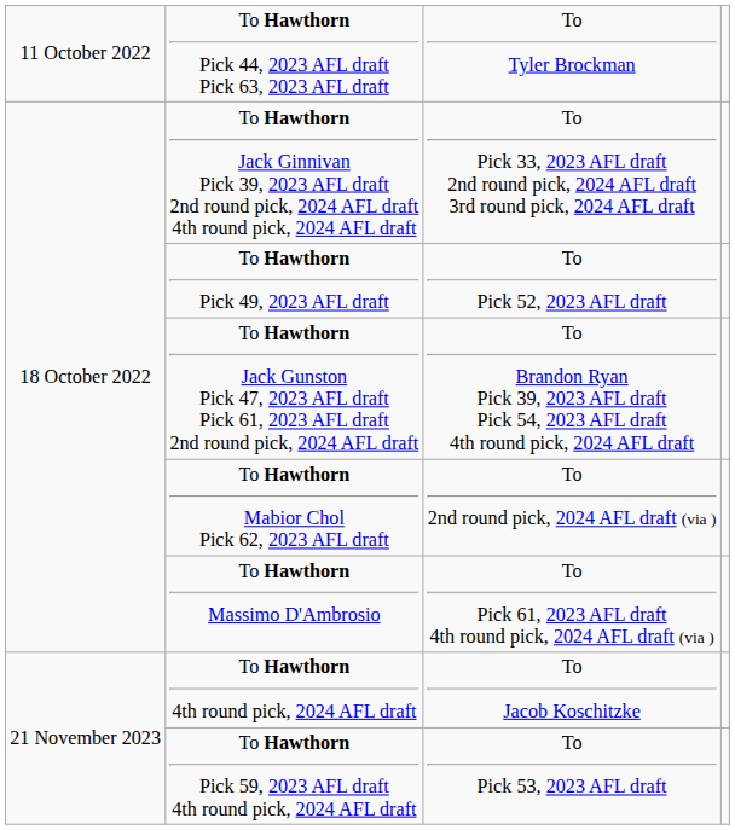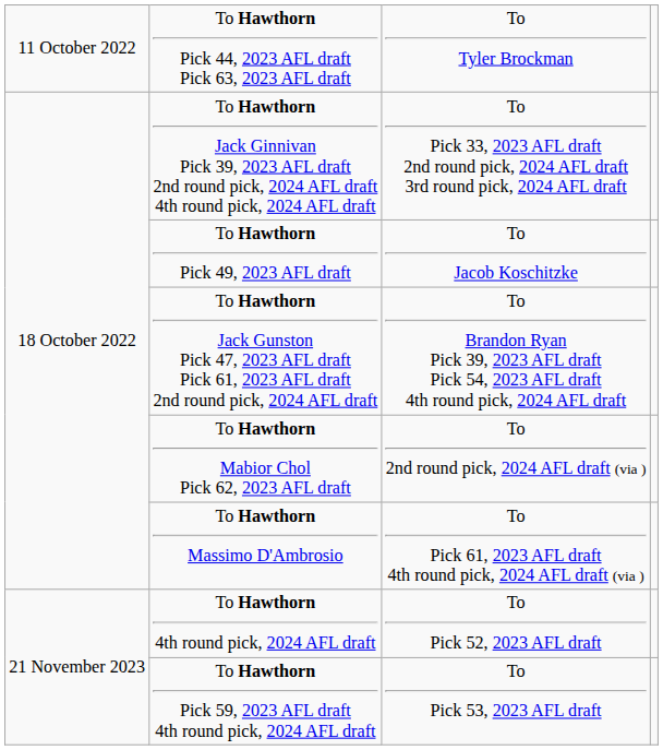To Hawthorn Pick 49, 2023 AFL draft | column 3: To Pick 52, 2023 AFL draft -> To Jacob Koschitzke
To Hawthorn 4th round pick, 2024 AFL draft | column 3: To Jacob Koschitzke -> To Pick 52, 2023 AFL draft
